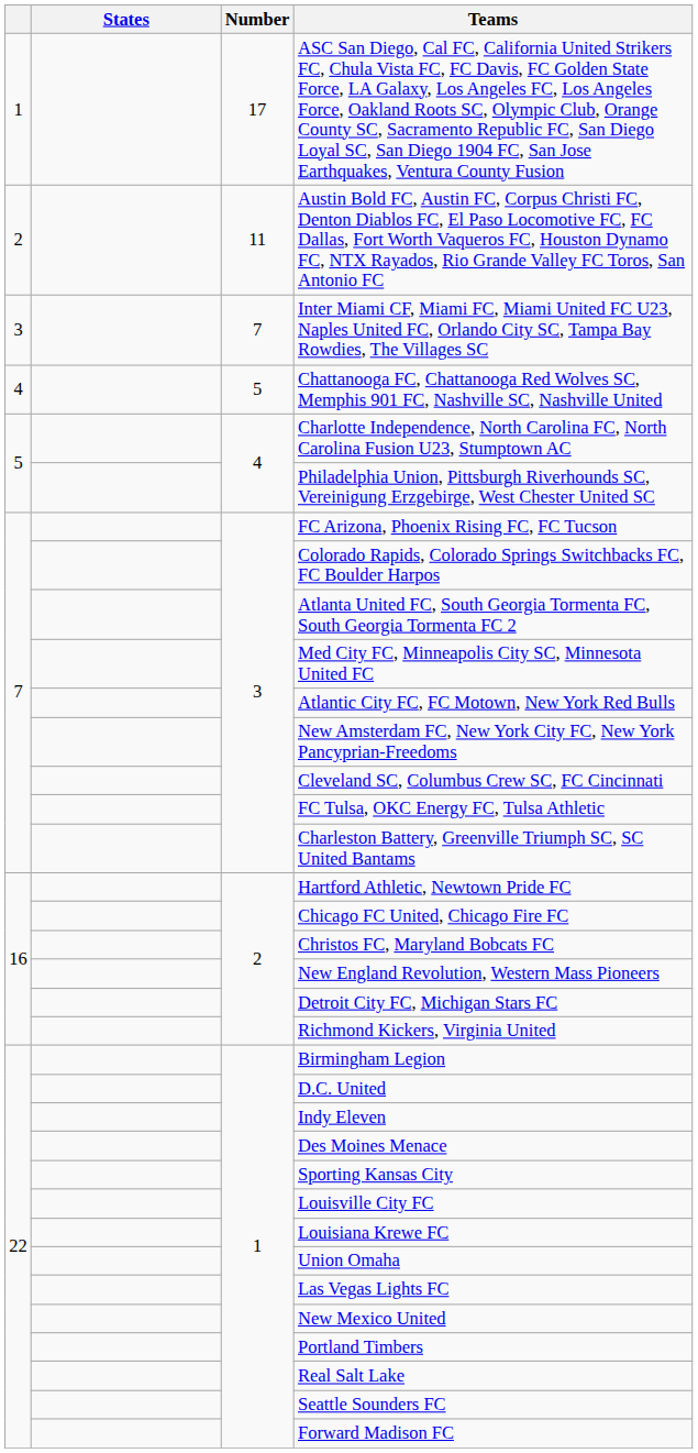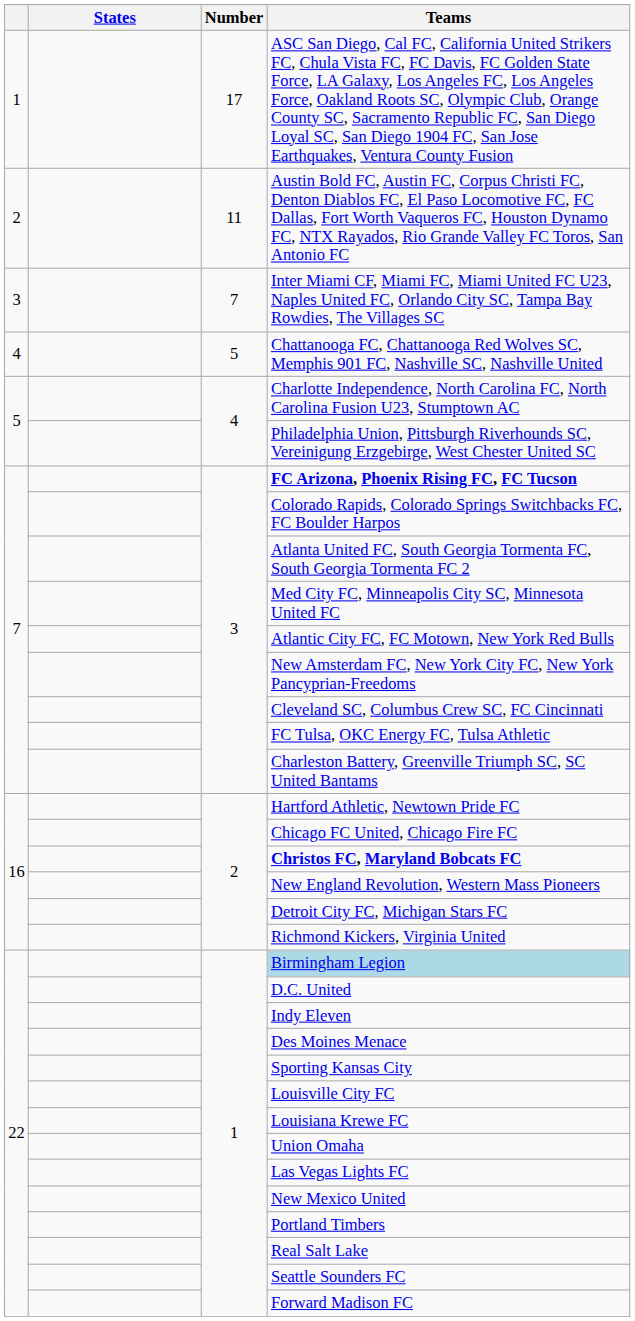FC Arizona, Phoenix Rising FC, FC Tucson | Teams: normal -> bold
Christos FC, Maryland Bobcats FC | Teams: normal -> bold
Birmingham Legion | Teams: no background -> lightblue background
